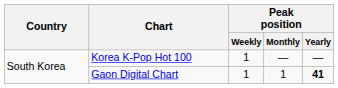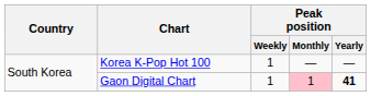Gaon Digital Chart | Peak position / Monthly: no background -> pink background
